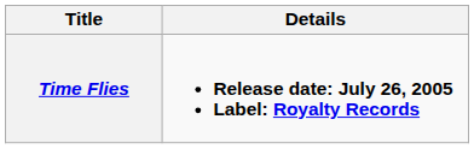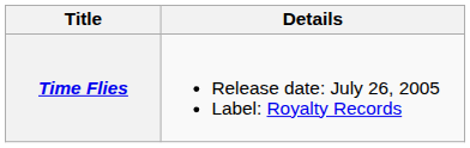Time Flies | Details: bold -> normal
